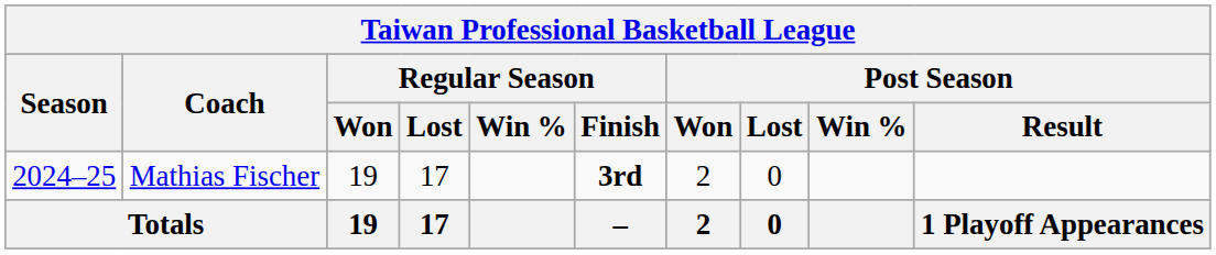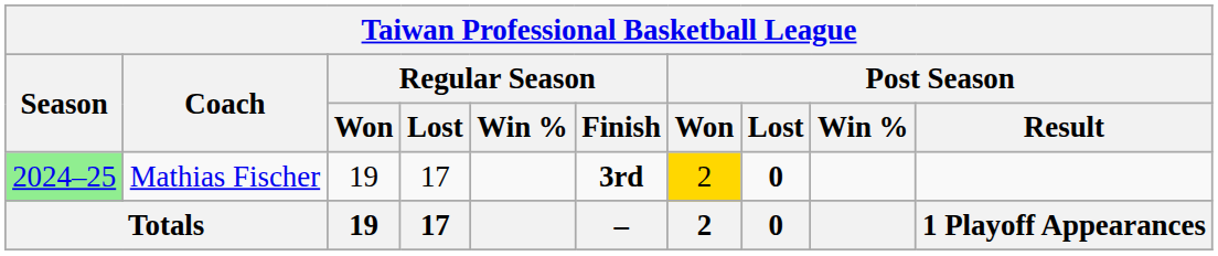Mathias Fischer | Season: no background -> lightgreen background
Mathias Fischer | Post Season / Won: no background -> gold background
Mathias Fischer | Post Season / Lost: normal -> bold
